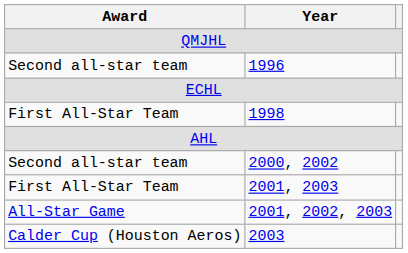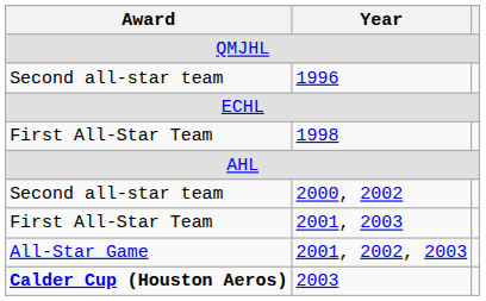2003 | Award: normal -> bold
